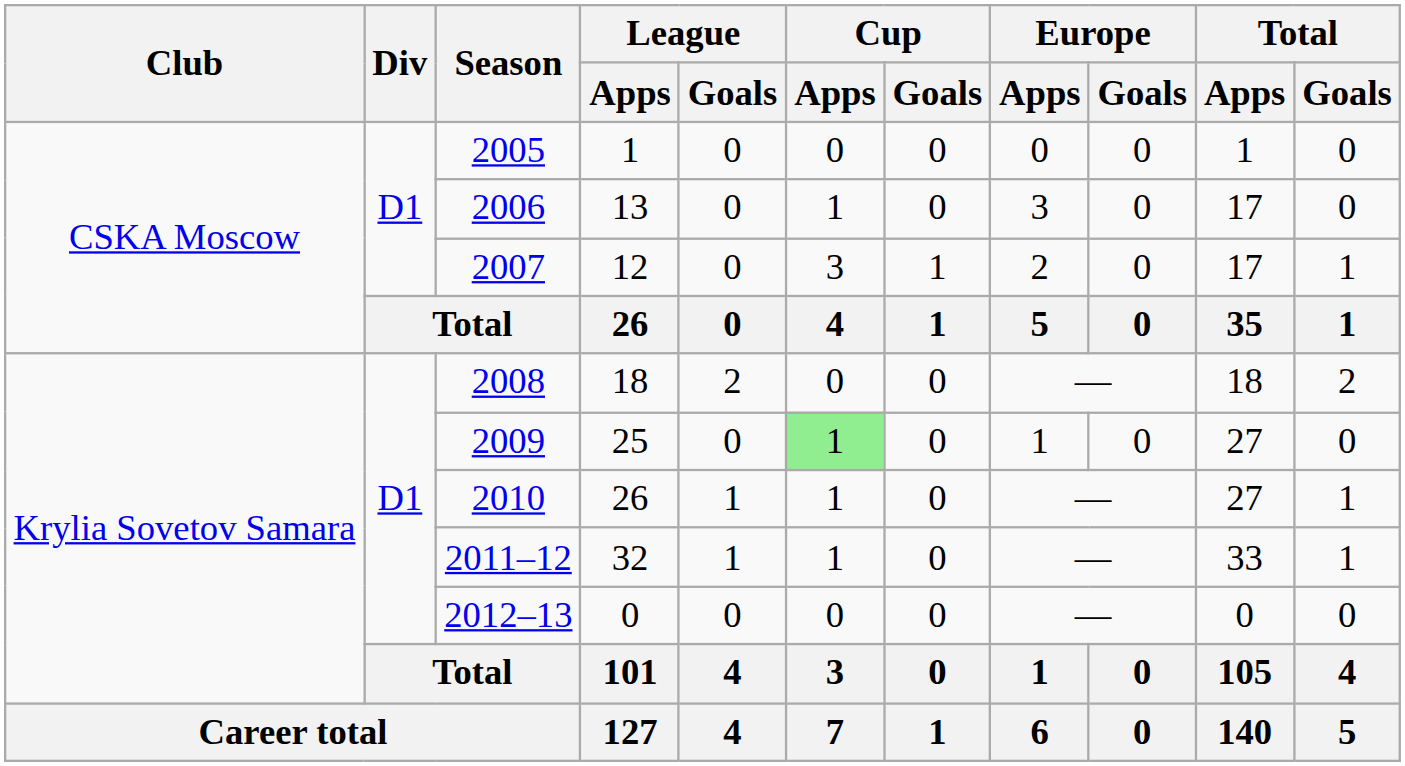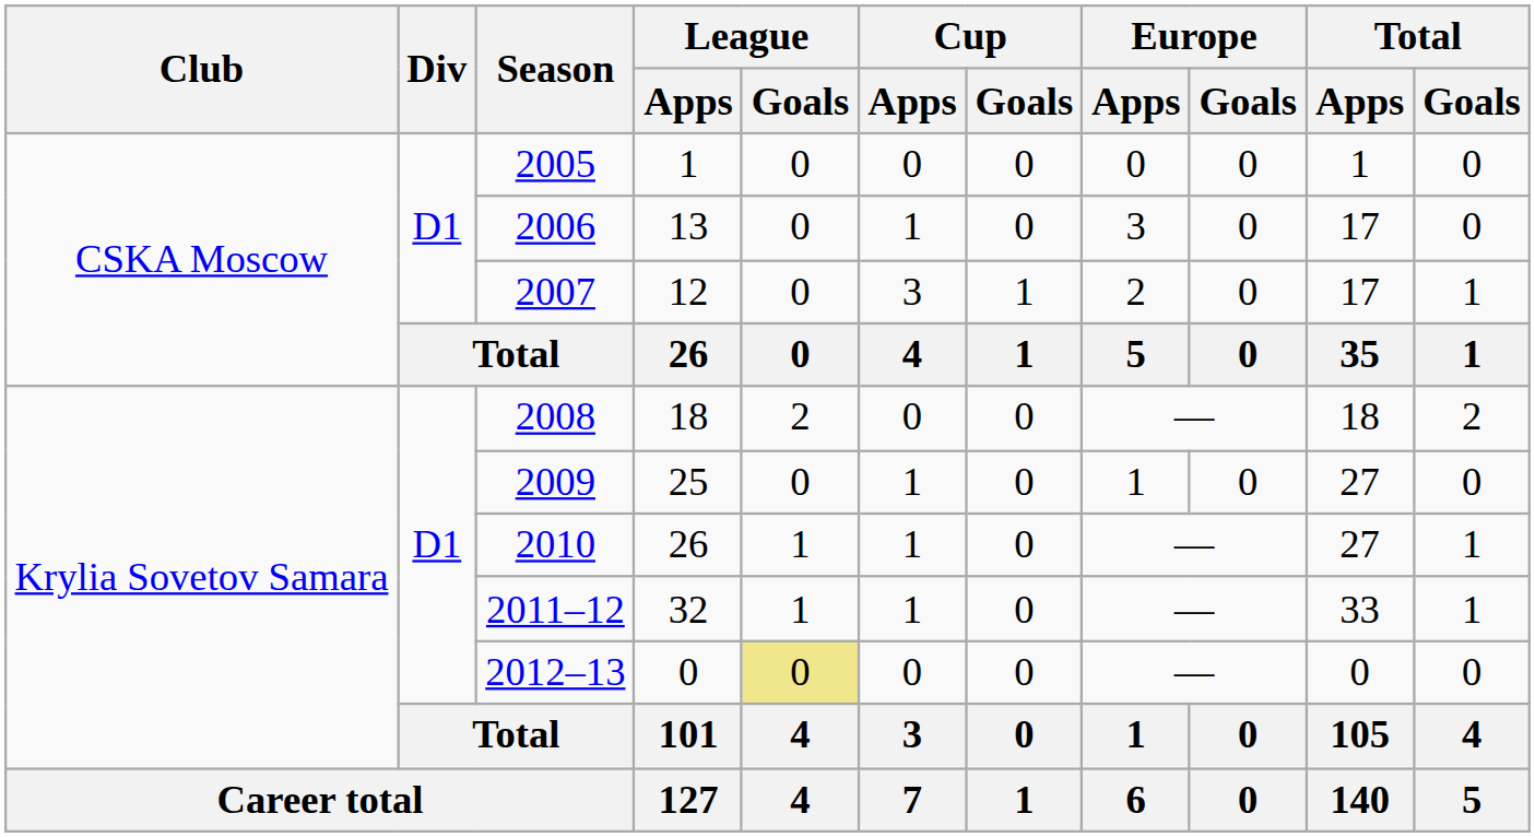2009 | Cup / Apps: lightgreen background -> no background
2012–13 | League / Goals: no background -> khaki background
